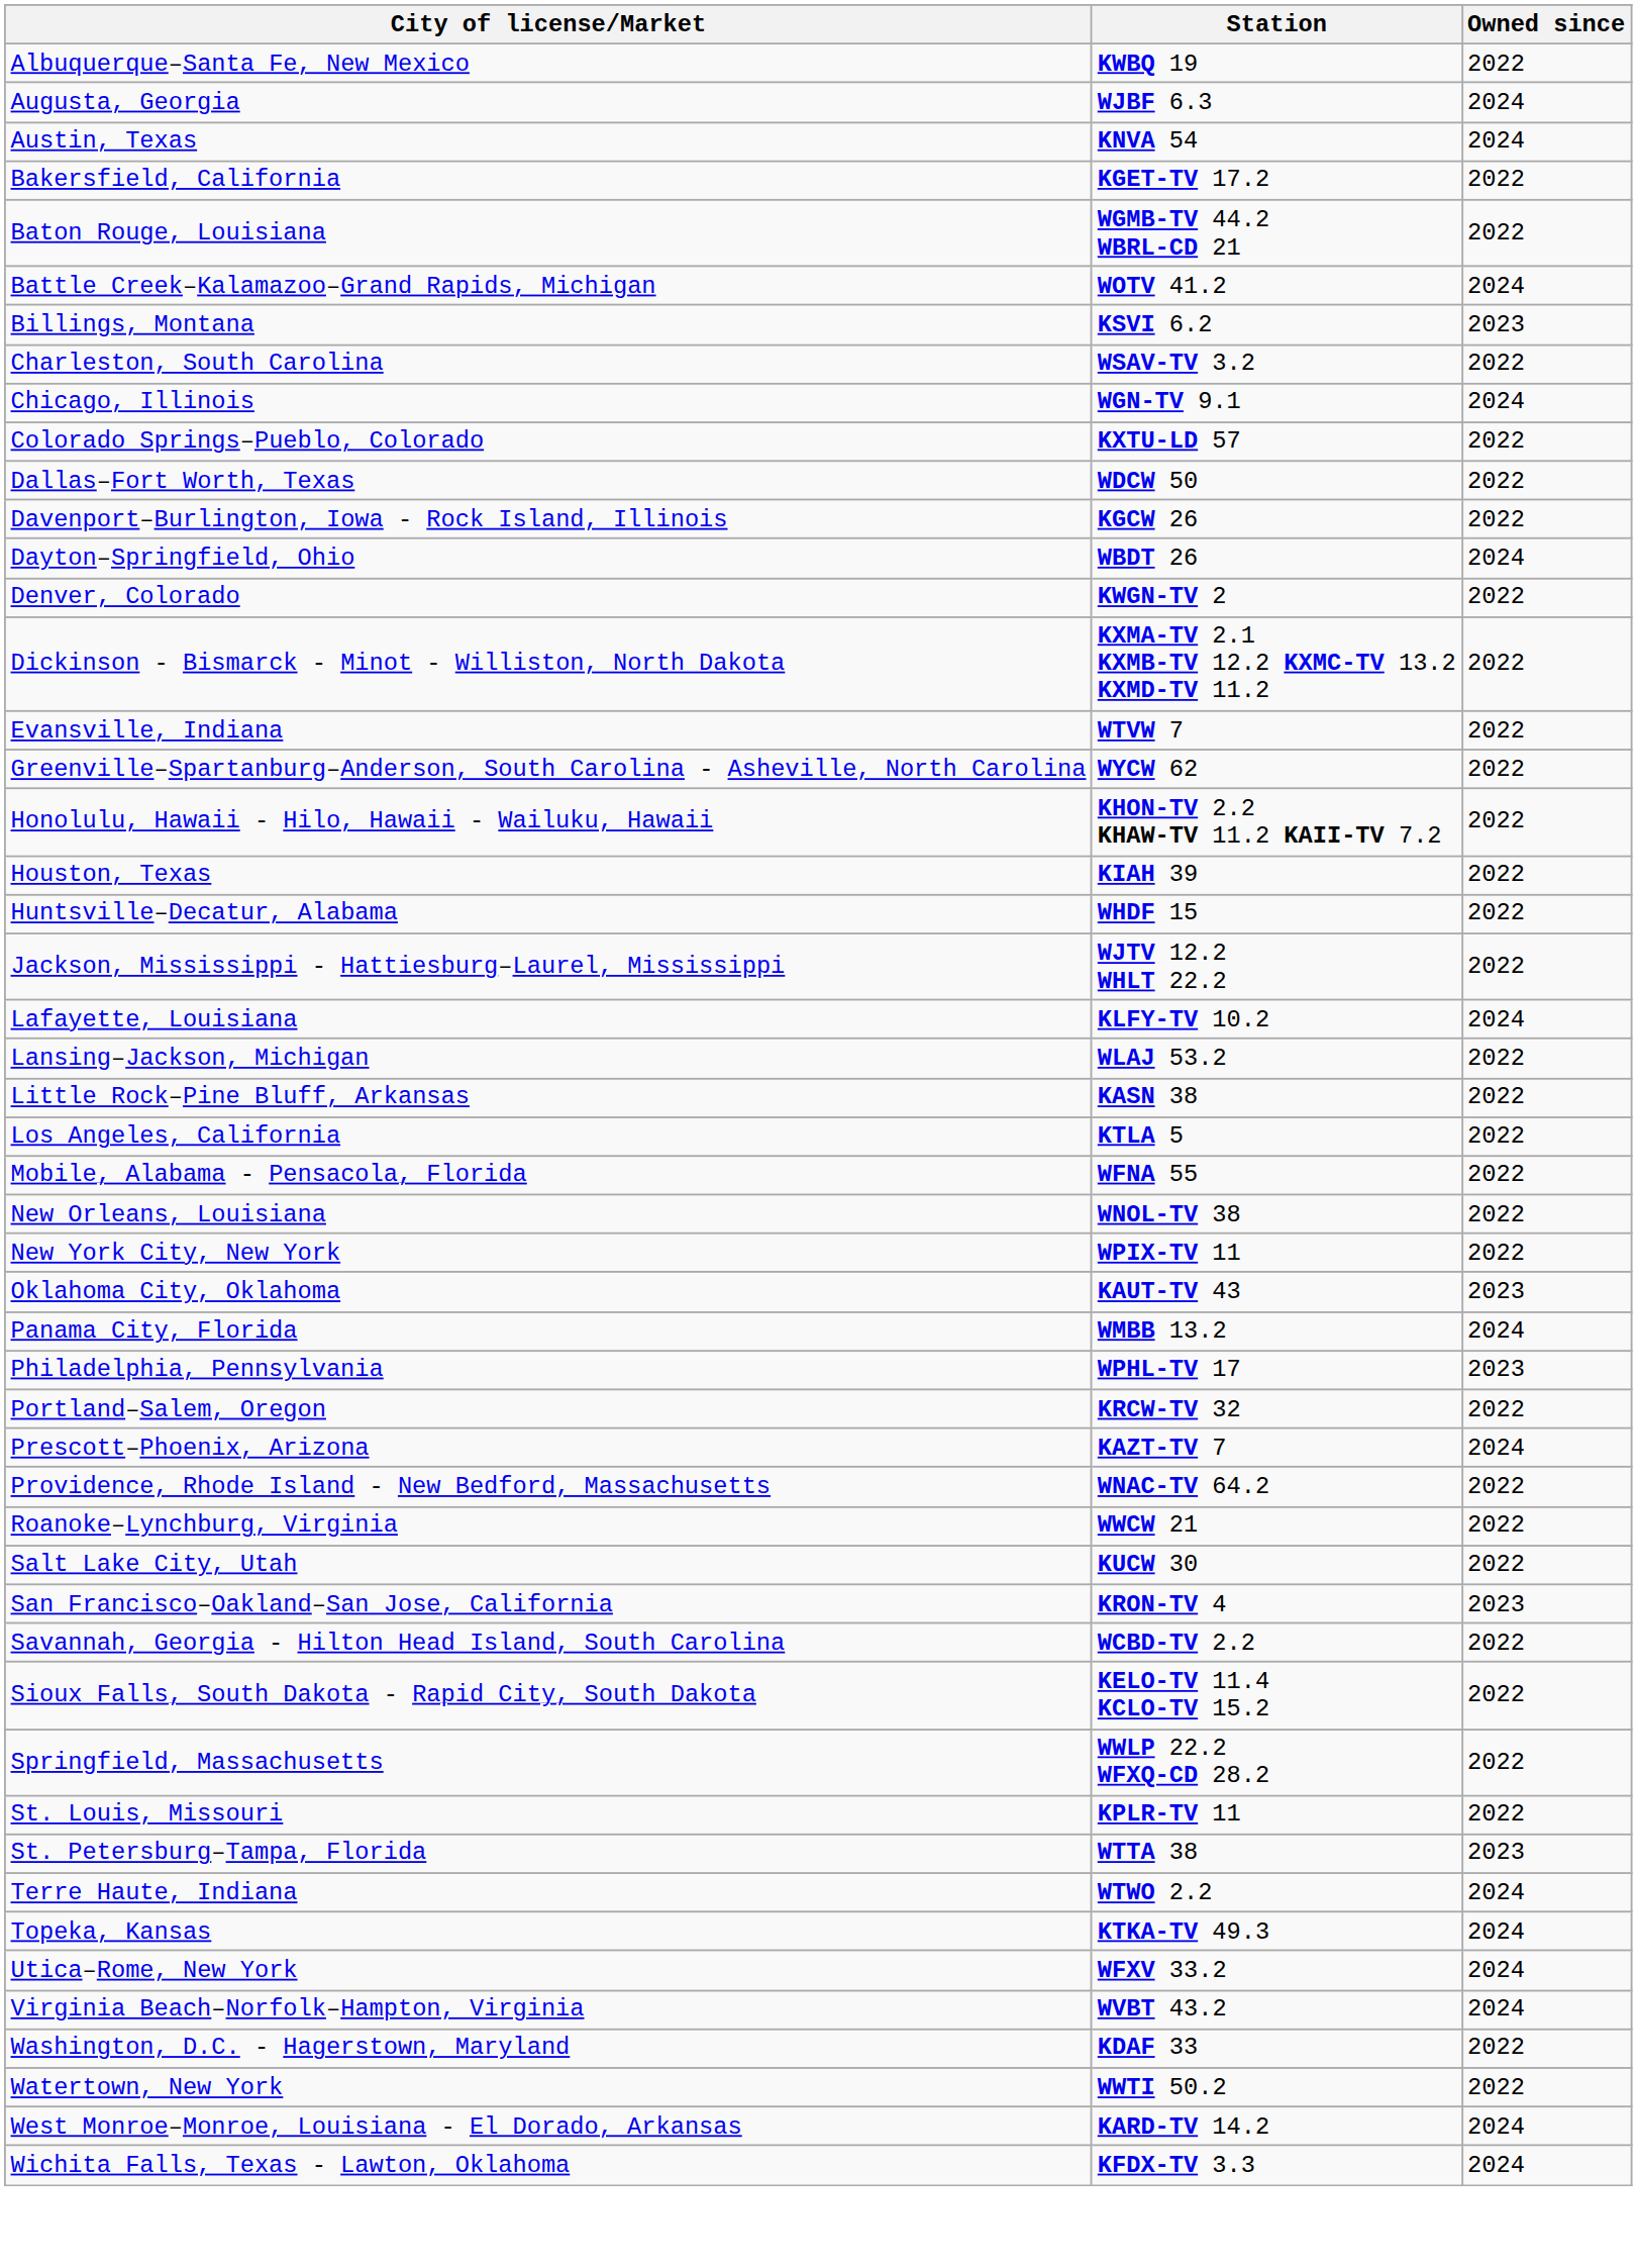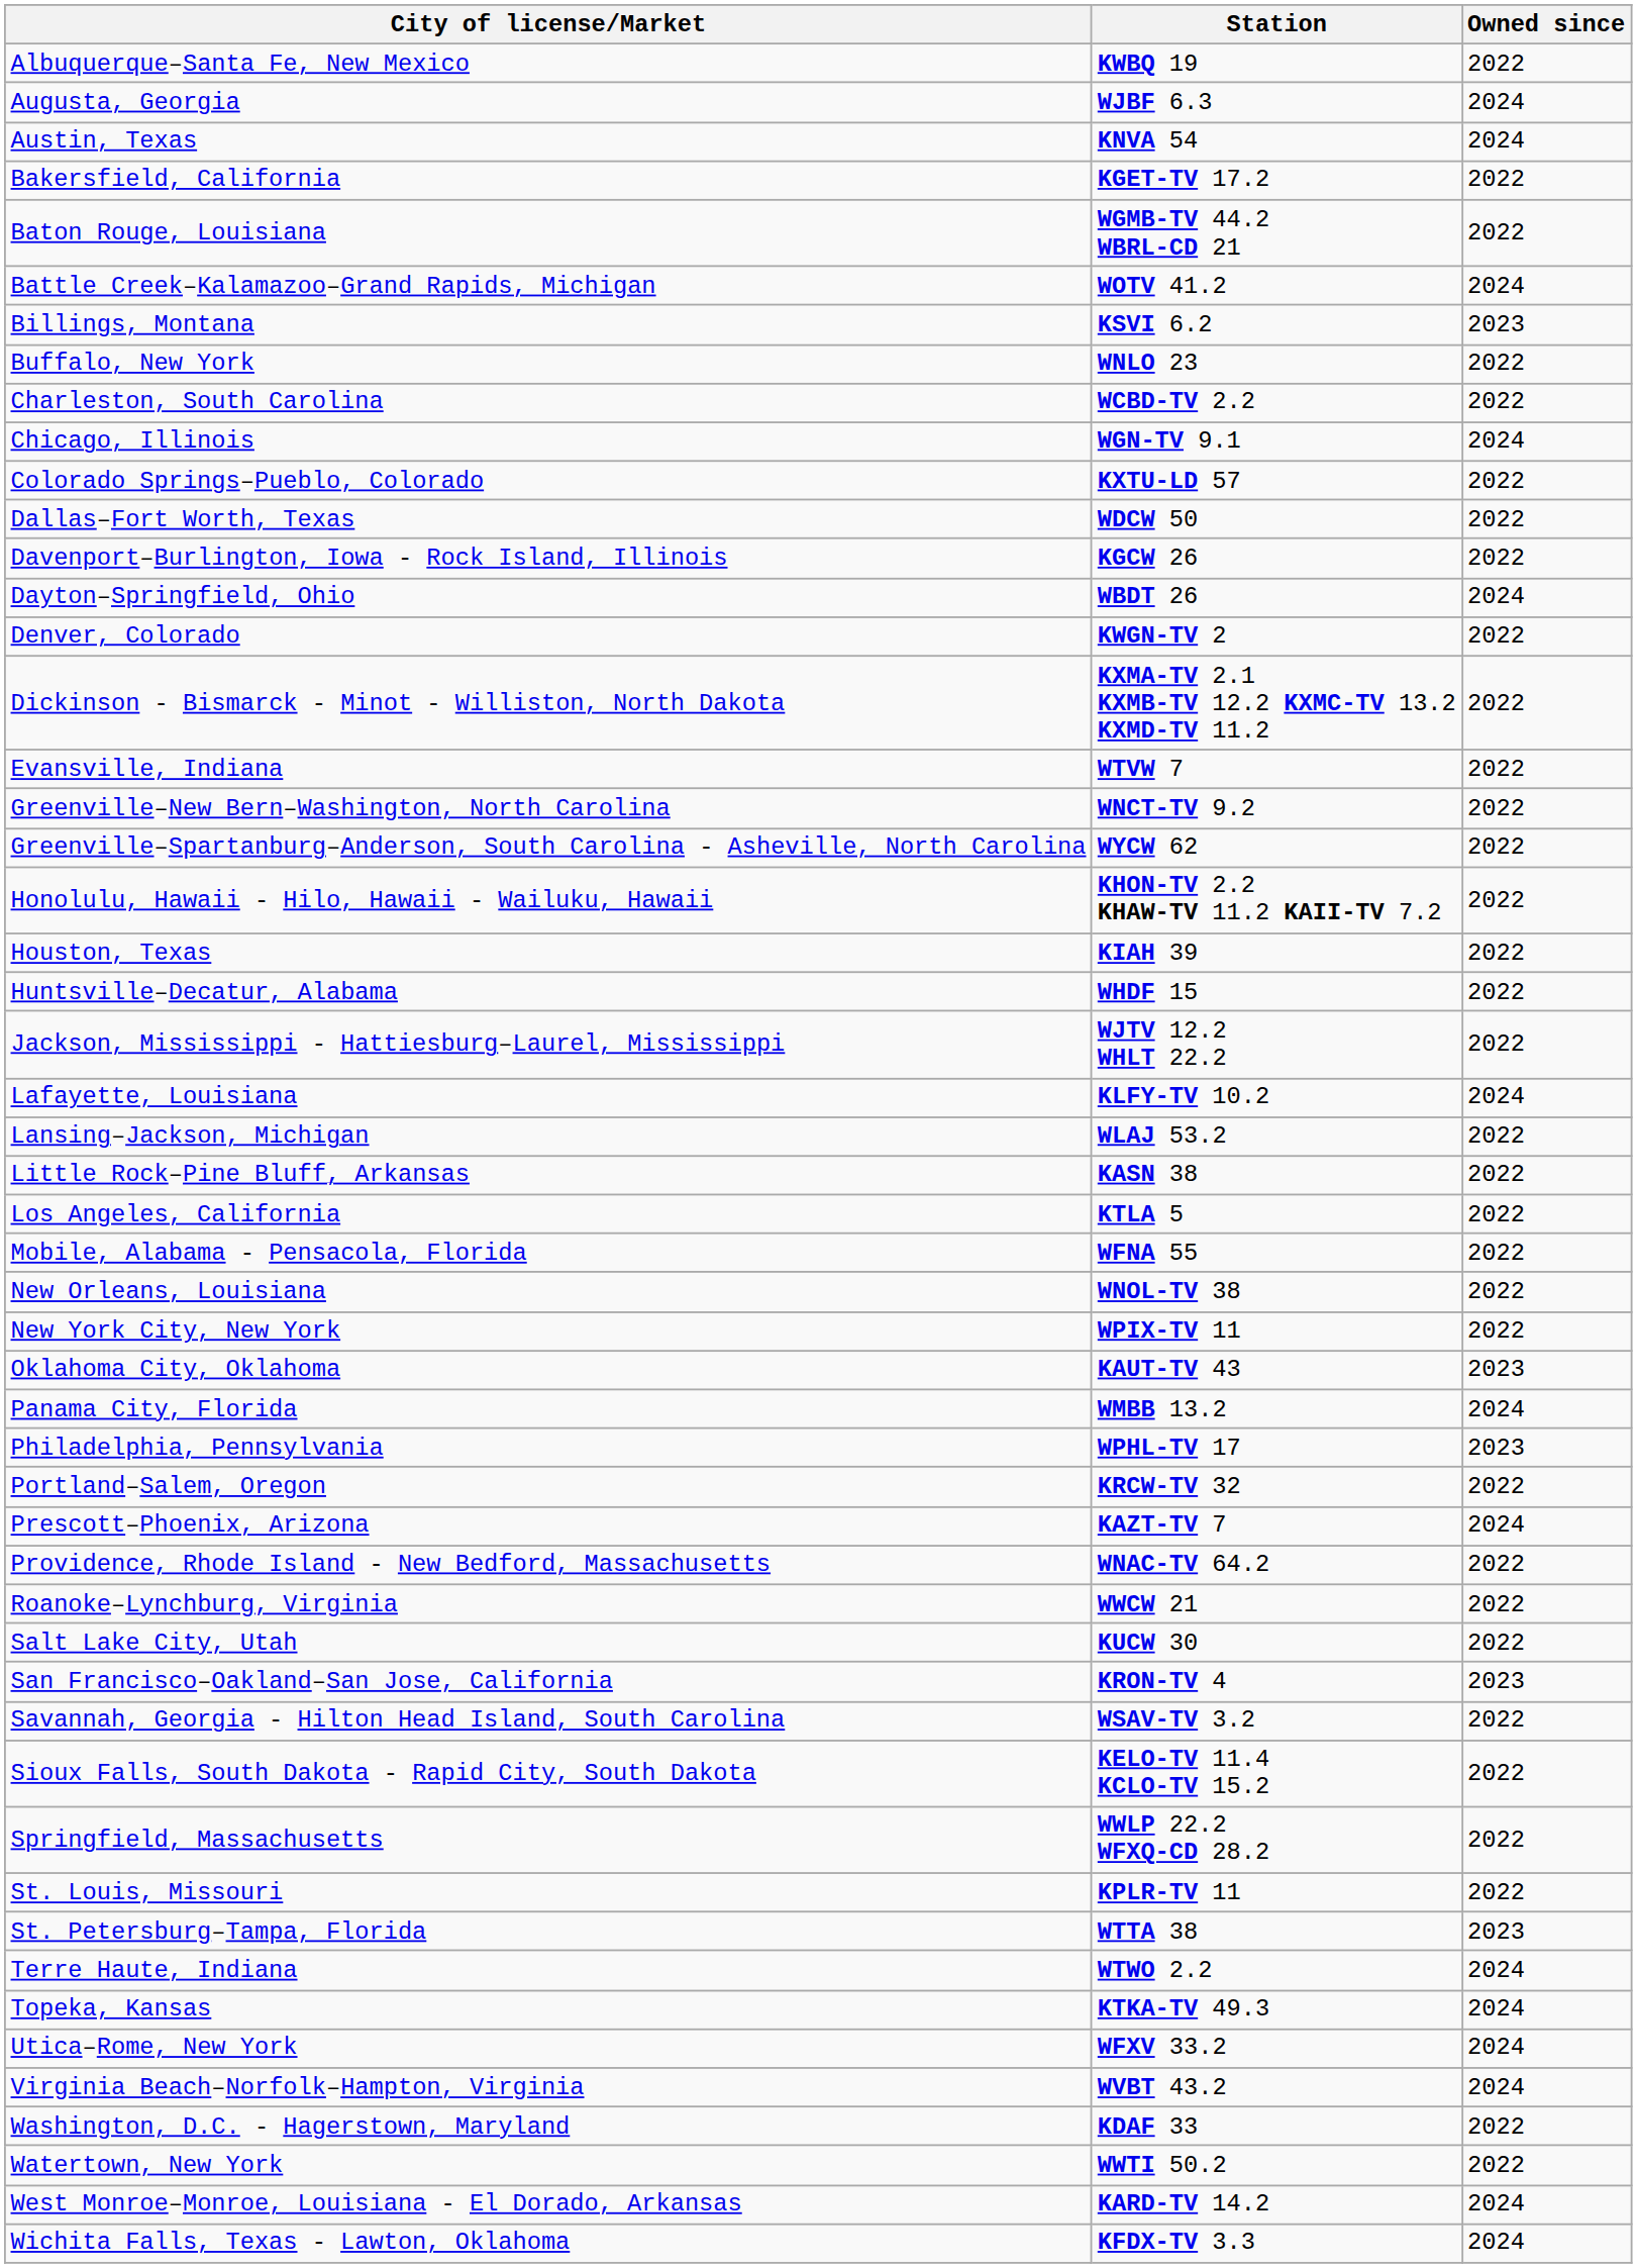+ row: Buffalo, New York | WNLO 23 | 2022
Charleston, South Carolina | Station: WSAV-TV 3.2 -> WCBD-TV 2.2
+ row: Greenville–New Bern–Washington, North Carolina | WNCT-TV 9.2 | 2022
Savannah, Georgia - Hilton Head Island, South Carolina | Station: WCBD-TV 2.2 -> WSAV-TV 3.2
